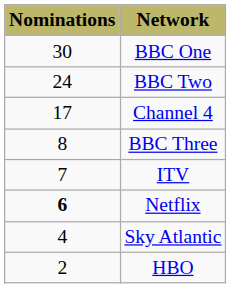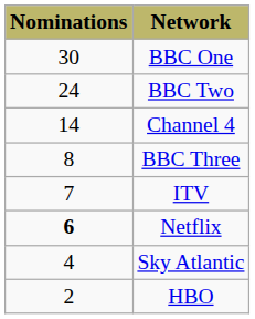Channel 4 | Nominations: 17 -> 14
